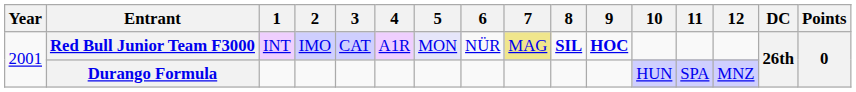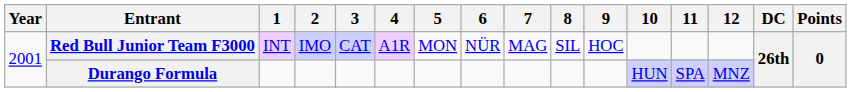Red Bull Junior Team F3000 | 5: lavender background -> no background
Red Bull Junior Team F3000 | 7: khaki background -> no background
Red Bull Junior Team F3000 | 8: bold -> normal
Red Bull Junior Team F3000 | 9: bold -> normal
